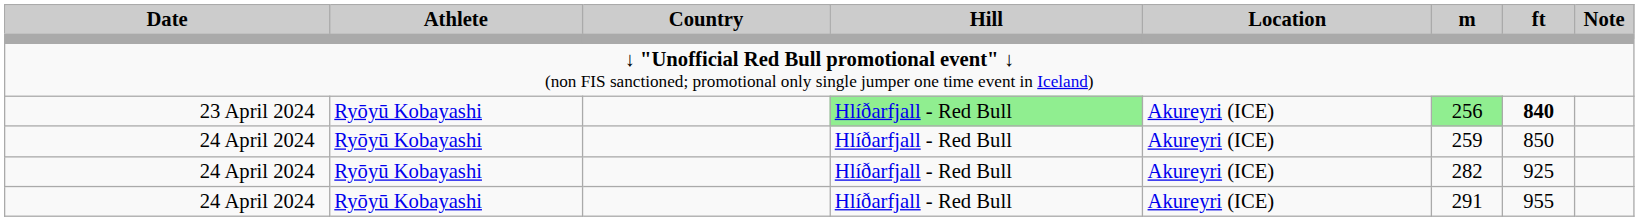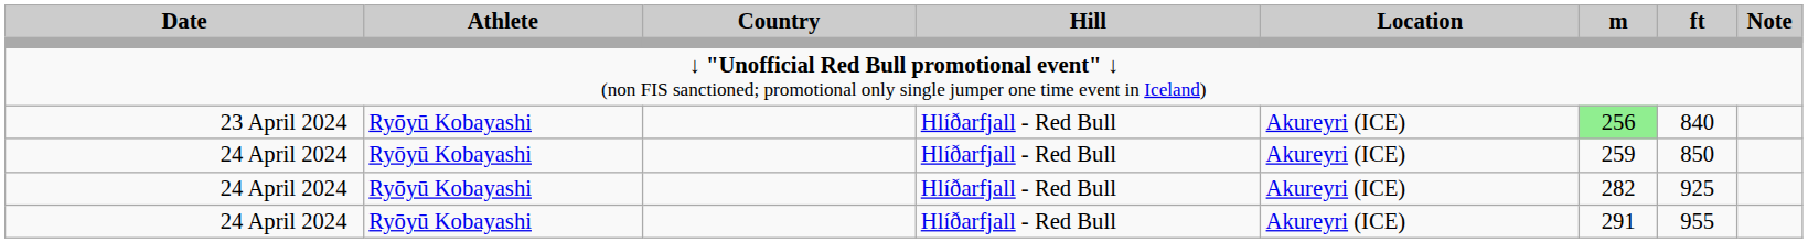23 April 2024 | Hill: lightgreen background -> no background
23 April 2024 | ft: bold -> normal
